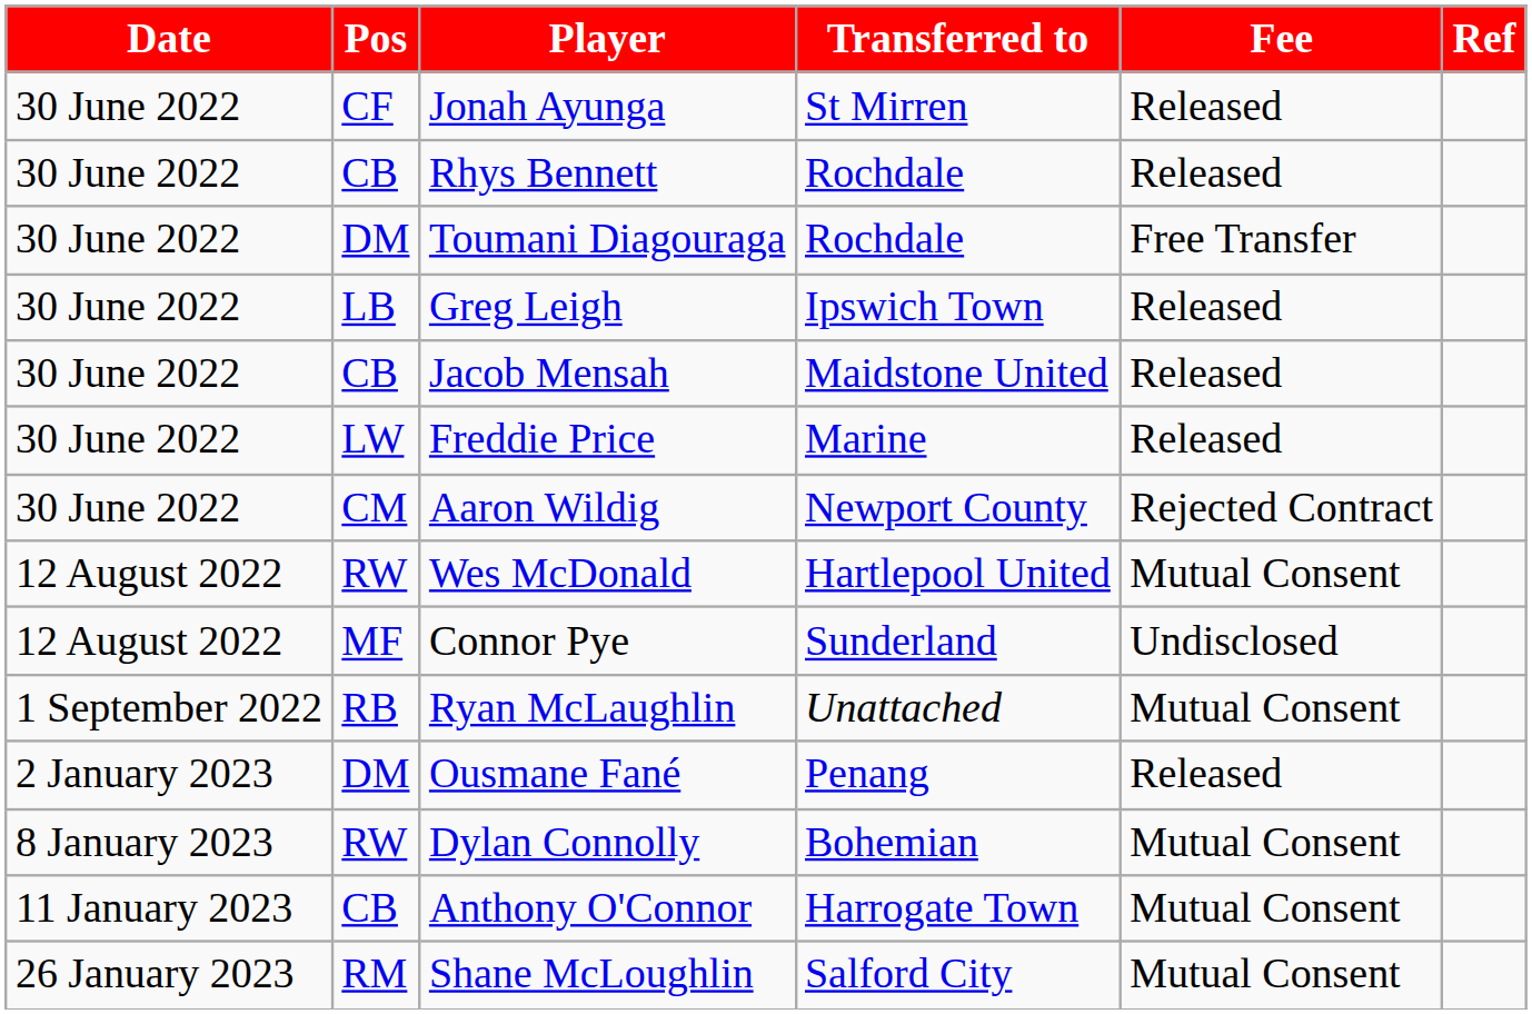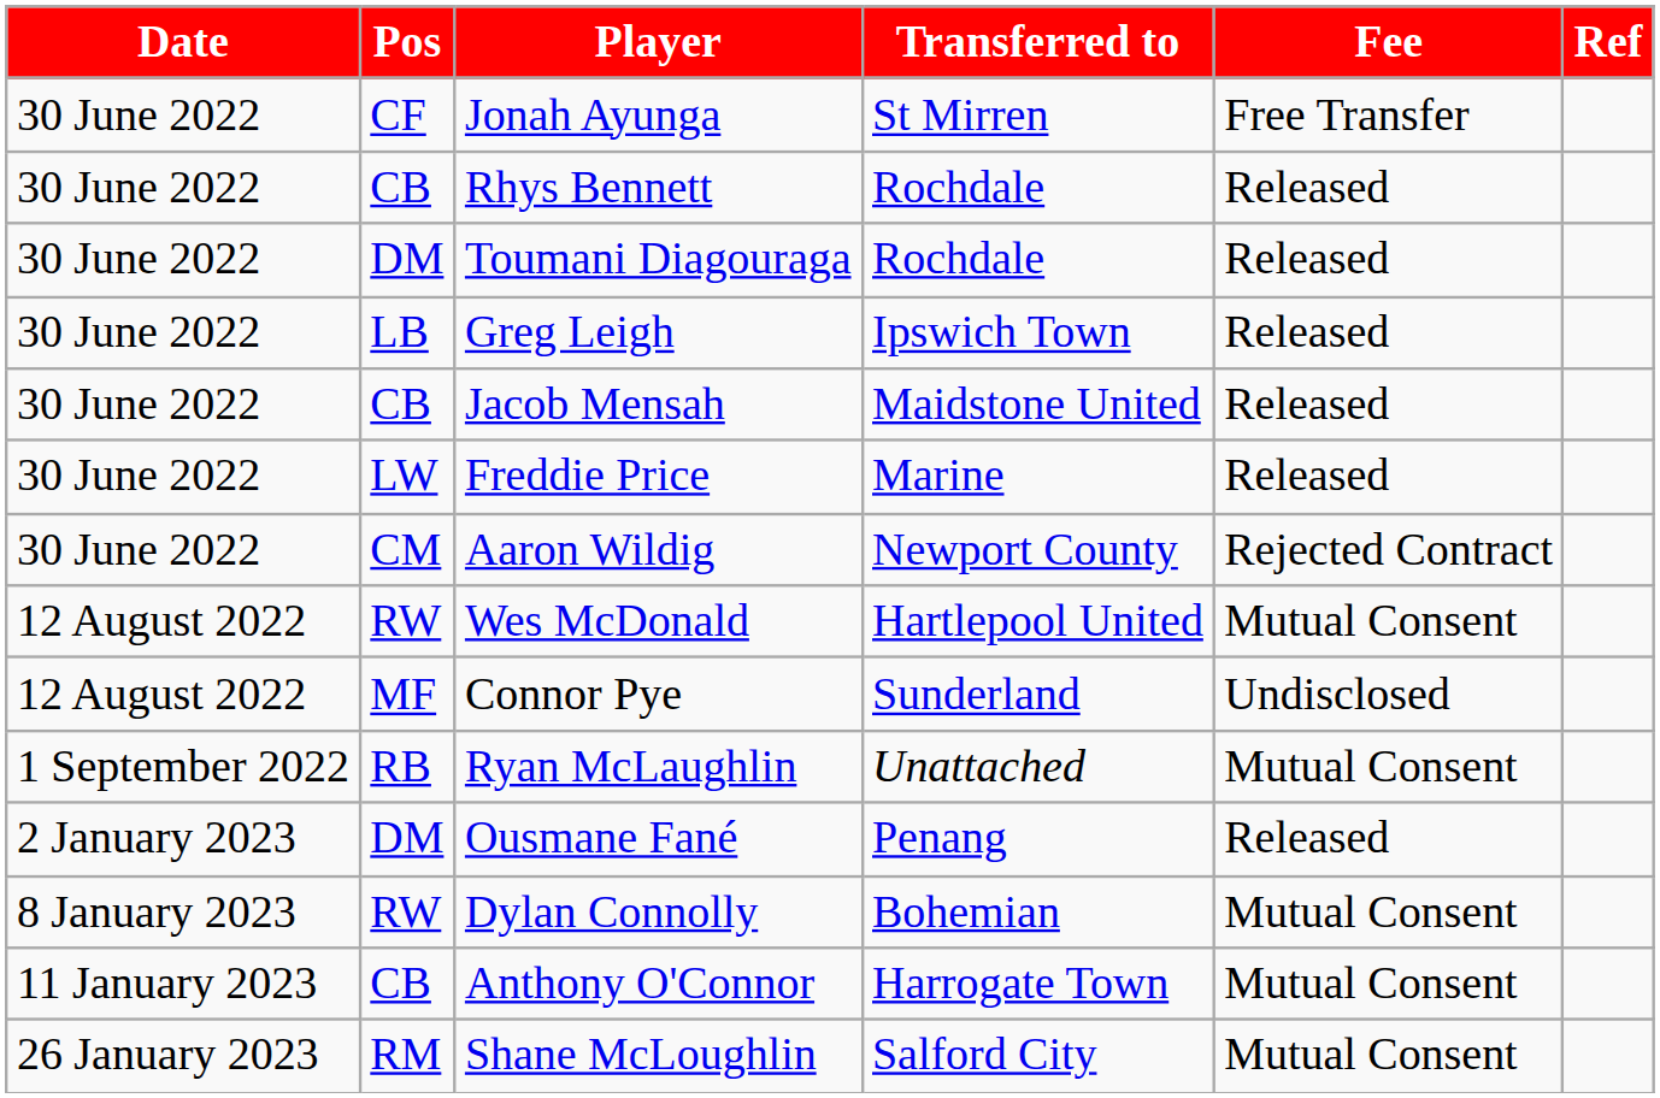Jonah Ayunga | Fee: Released -> Free Transfer
Toumani Diagouraga | Fee: Free Transfer -> Released
